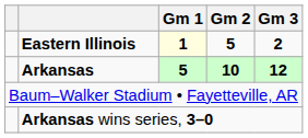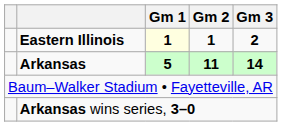Eastern Illinois | Gm 2: 5 -> 1
Arkansas | Gm 2: 10 -> 11
Arkansas | Gm 3: 12 -> 14
